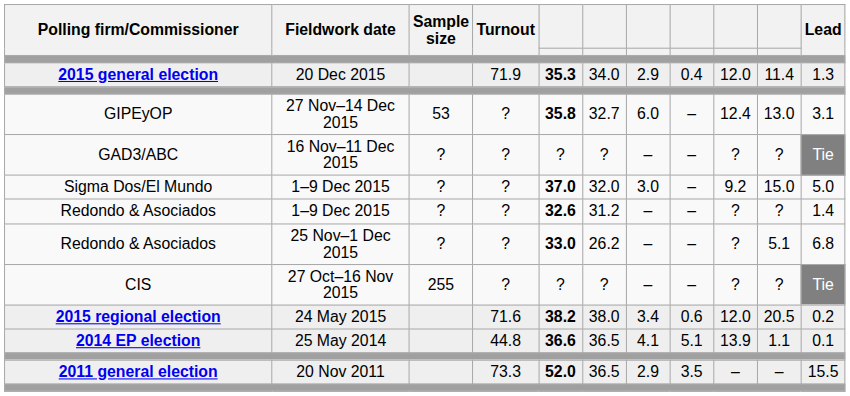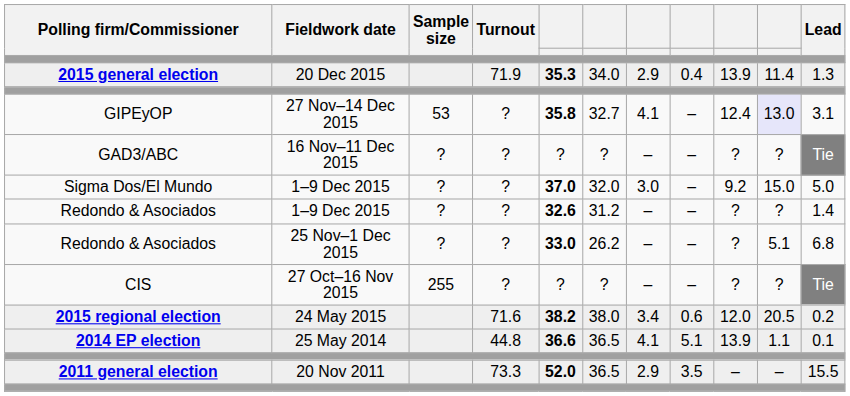2015 general election | column 9: 12.0 -> 13.9
GIPEyOP | column 7: 6.0 -> 4.1
GIPEyOP | column 10: no background -> lavender background
